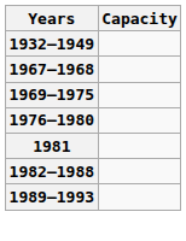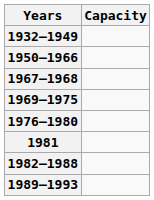+ row: 1950–1966
